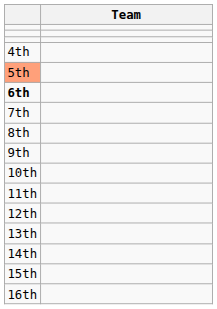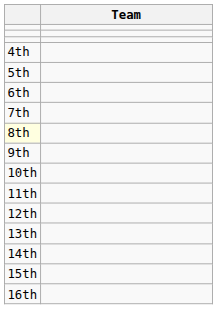row 6 | column 1: lightsalmon background -> no background
row 7 | column 1: bold -> normal
row 9 | column 1: no background -> lightyellow background
